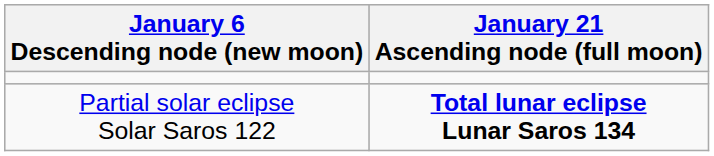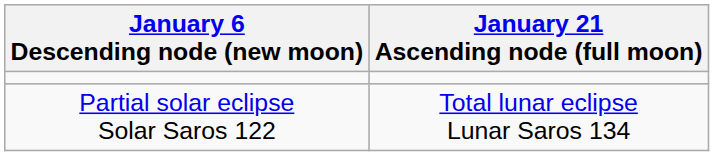row 3 | January 21 Ascending node (full moon): bold -> normal
